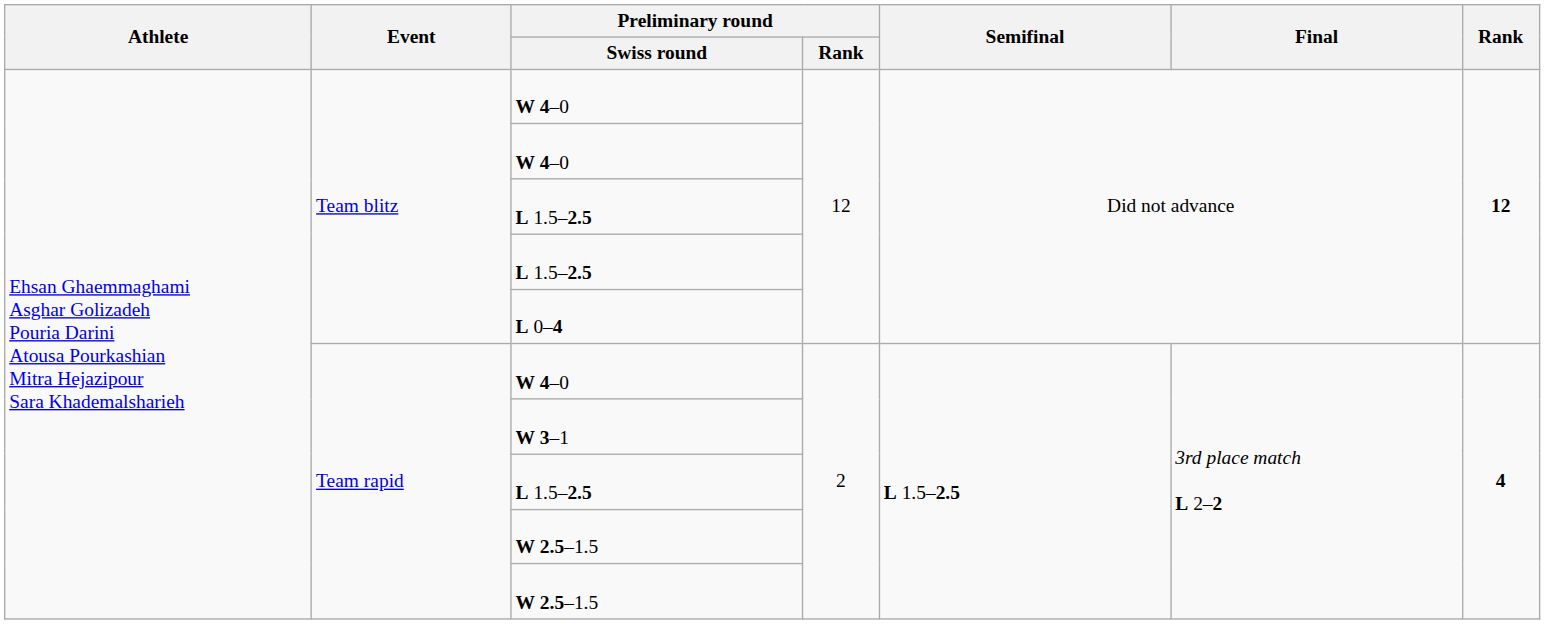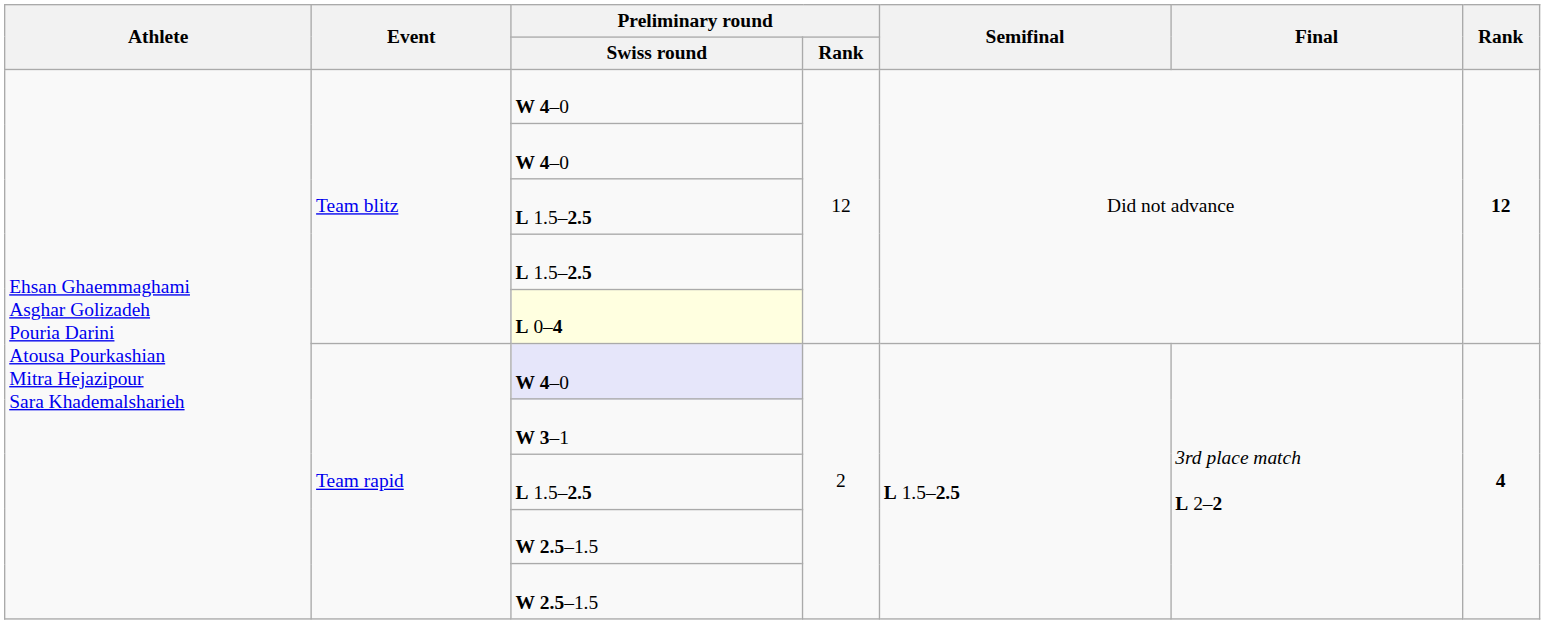L 0–4 | Preliminary round / Swiss round: no background -> lightyellow background
Team rapid / W 4–0 | Preliminary round / Swiss round: no background -> lavender background
